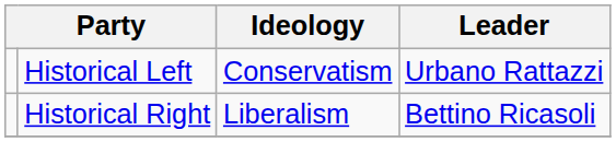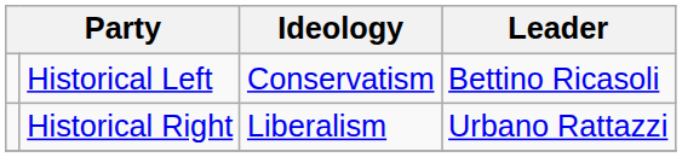Historical Left | Leader: Urbano Rattazzi -> Bettino Ricasoli
Historical Right | Leader: Bettino Ricasoli -> Urbano Rattazzi
